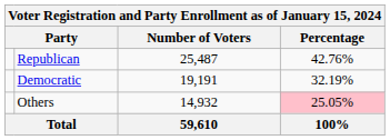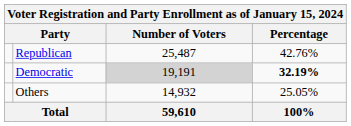Democratic | Number of Voters: no background -> lightgrey background
Democratic | Percentage: normal -> bold
Others | Percentage: pink background -> no background
